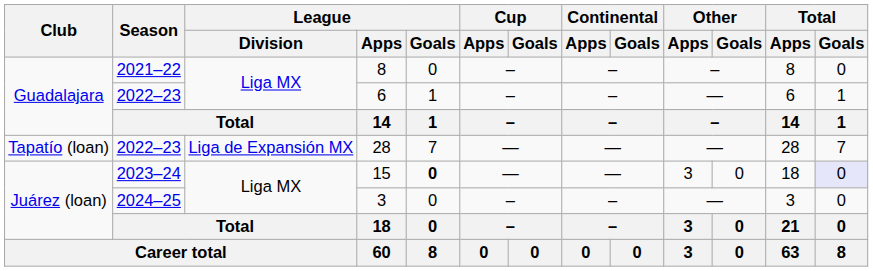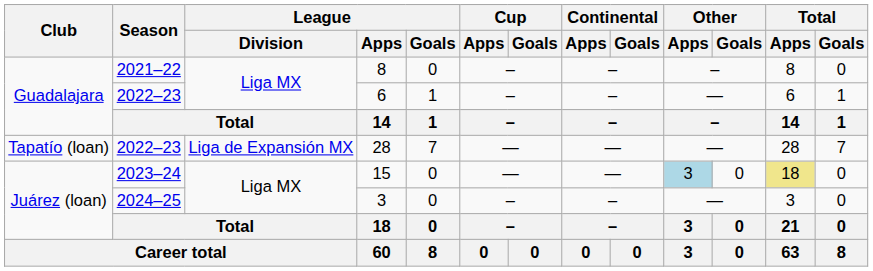15 | League / Goals: bold -> normal
15 | Other / Apps: no background -> lightblue background
15 | Total / Apps: no background -> khaki background
15 | Total / Goals: lavender background -> no background
